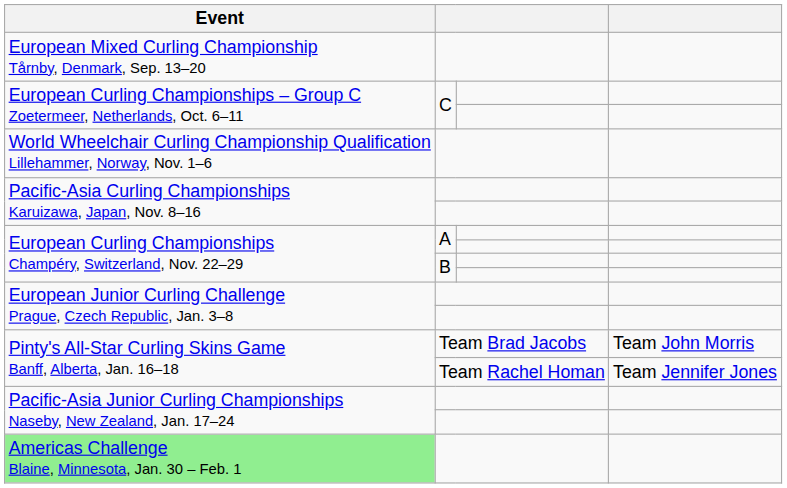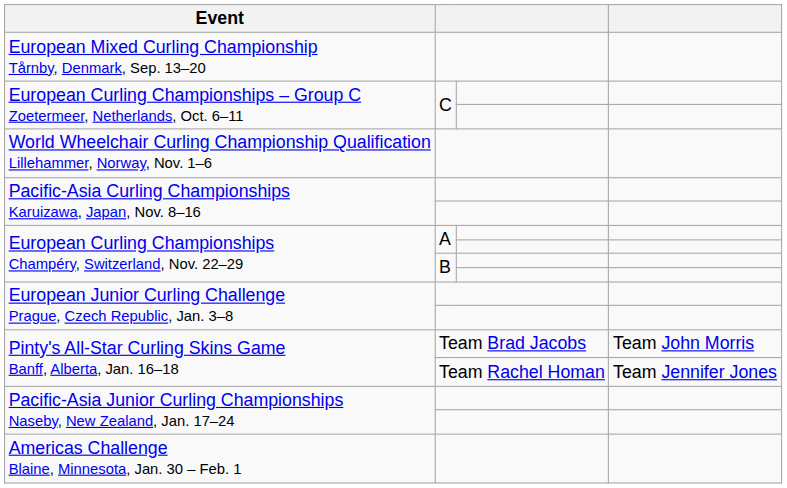Americas Challenge Blaine, Minnesota, Jan. 30 – Feb. 1 | Event: lightgreen background -> no background
